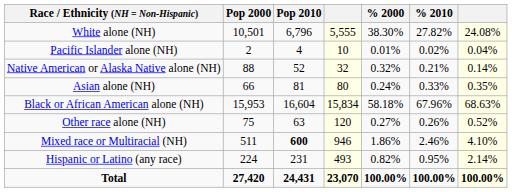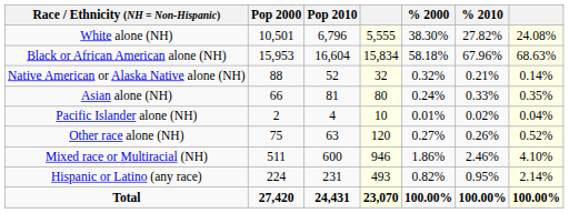rows swapped: Black or African American alone (NH) <-> Pacific Islander alone (NH)
Mixed race or Multiracial (NH) | Pop 2010: bold -> normal
